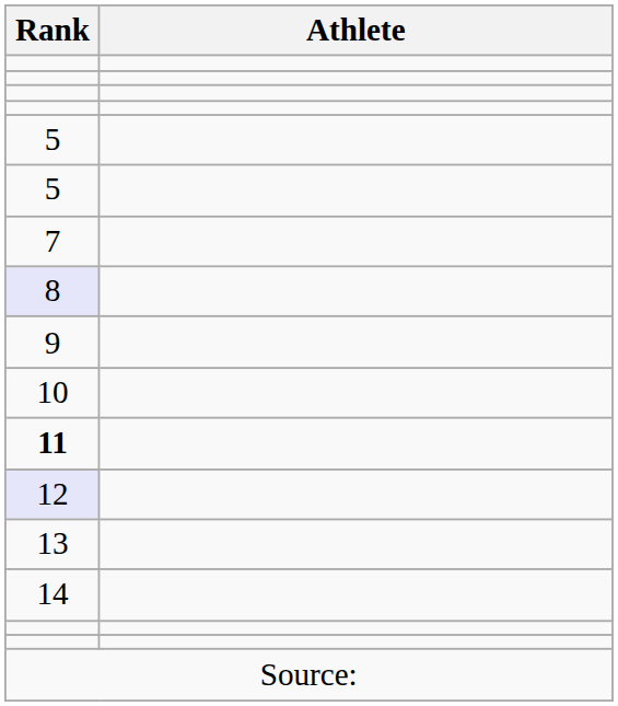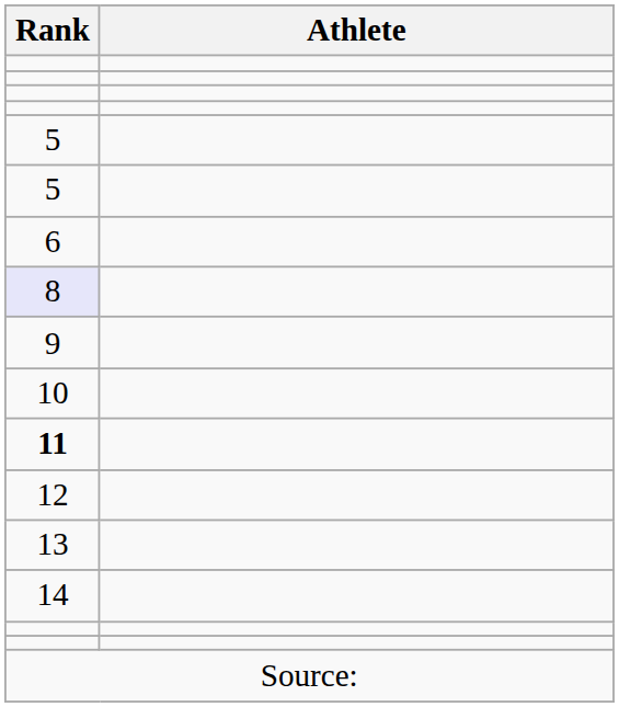row 8 | Rank: 7 -> 6
row 13 | Rank: lavender background -> no background
